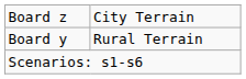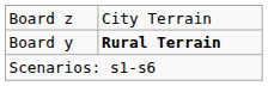Board y | column 2: normal -> bold
